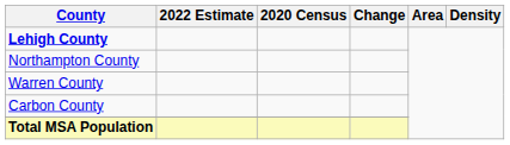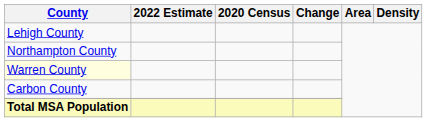Lehigh County | County: bold -> normal
Warren County | County: no background -> lightyellow background
